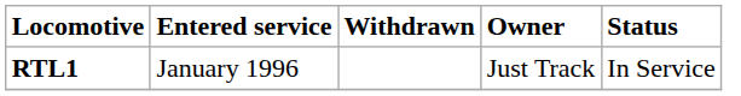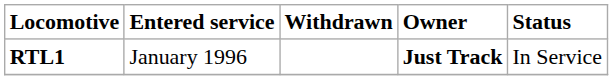RTL1 | Owner: normal -> bold
